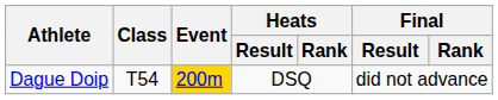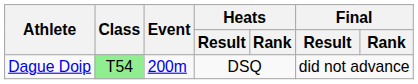Dague Doip | Class: no background -> lightgreen background
Dague Doip | Event: gold background -> no background
